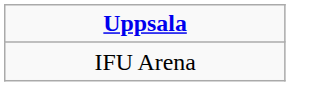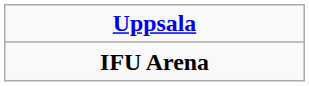row 2 | column 1: normal -> bold
